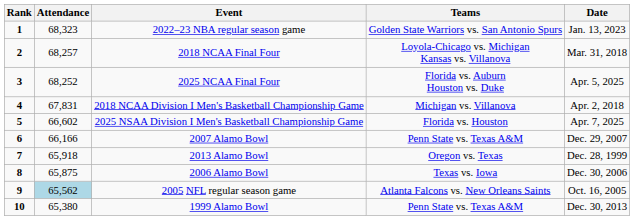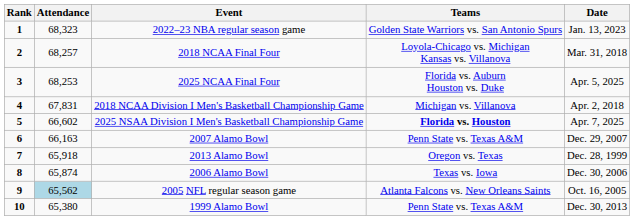2025 NCAA Final Four | Attendance: 68,252 -> 68,253
2025 NSAA Division I Men's Basketball Championship Game | Teams: normal -> bold
2007 Alamo Bowl | Attendance: 66,166 -> 66,163
2006 Alamo Bowl | Attendance: 65,875 -> 65,874
